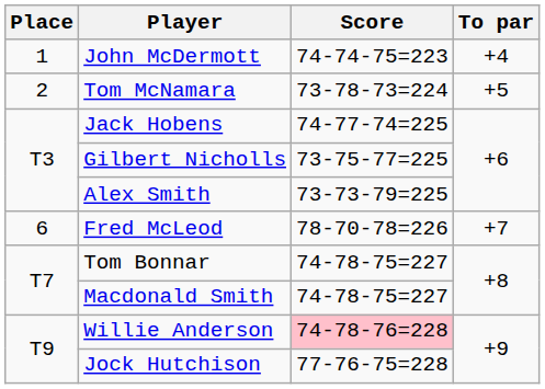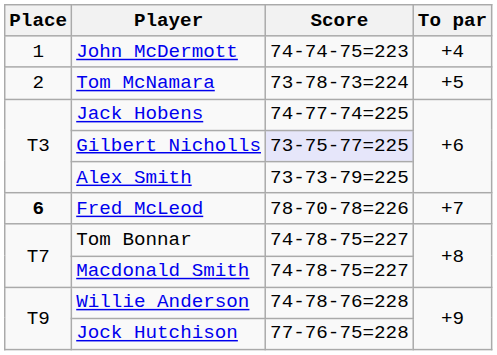Gilbert Nicholls | Score: no background -> lavender background
Fred McLeod | Place: normal -> bold
Willie Anderson | Score: pink background -> no background
